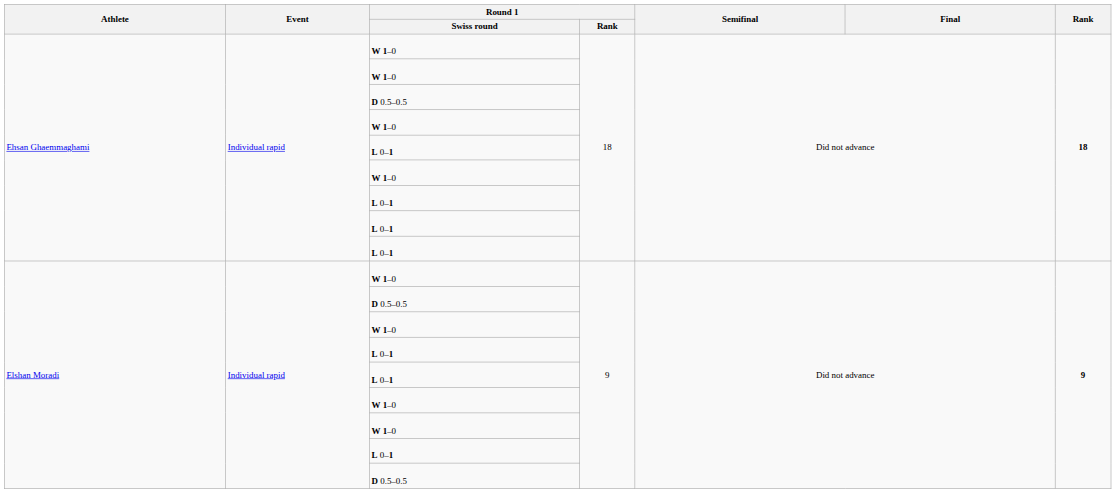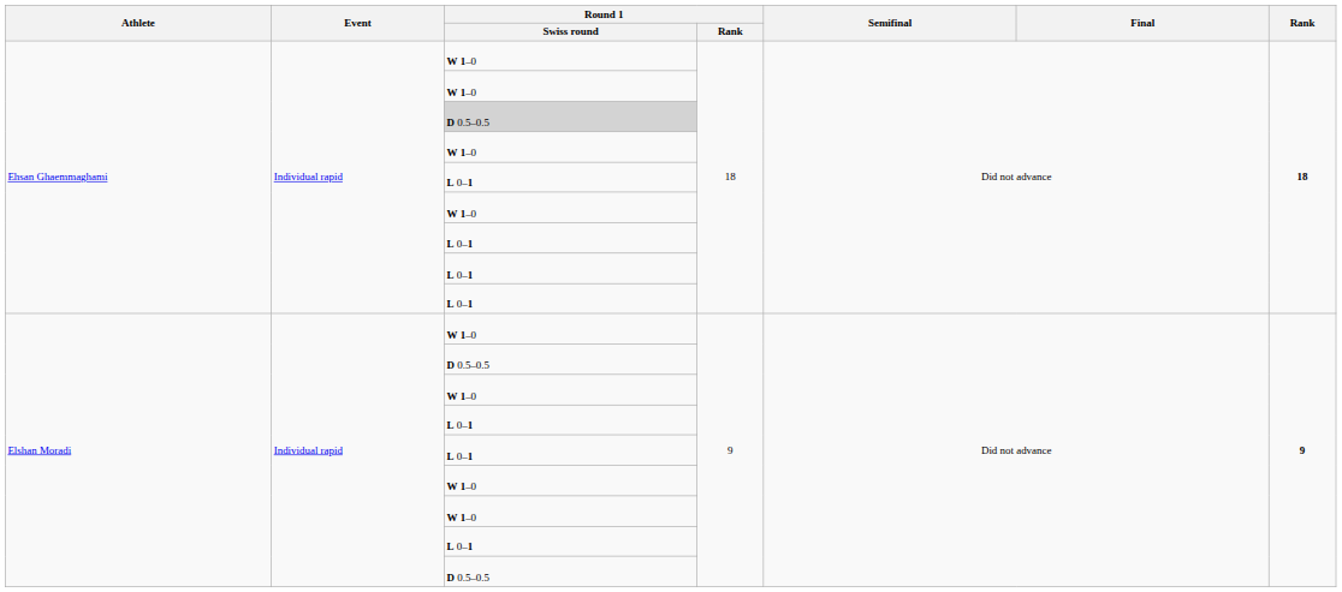Ehsan Ghaemmaghami / D 0.5–0.5 | Round 1 / Swiss round: no background -> lightgrey background
